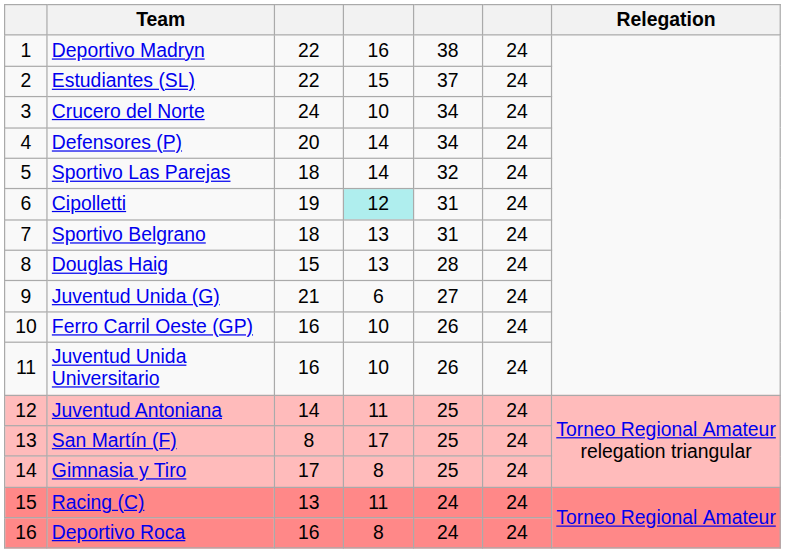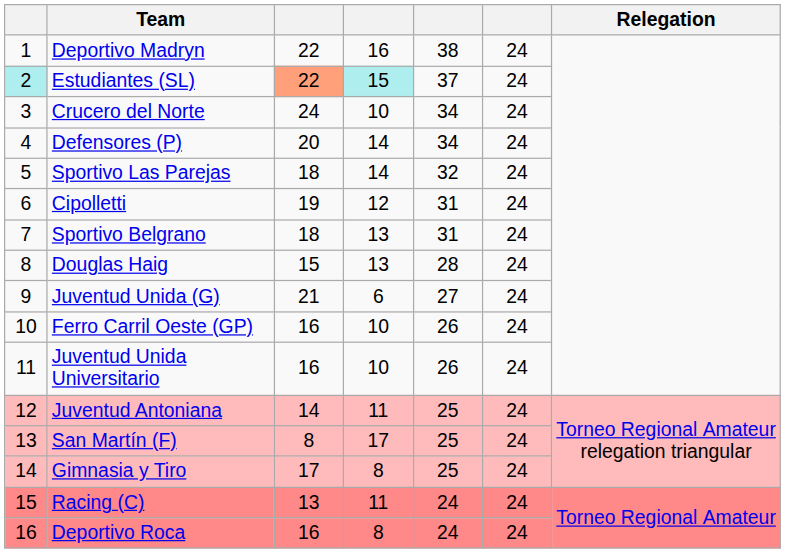Estudiantes (SL) | column 1: no background -> paleturquoise background
Estudiantes (SL) | column 3: no background -> lightsalmon background
Estudiantes (SL) | column 4: no background -> paleturquoise background
Cipolletti | column 4: paleturquoise background -> no background
